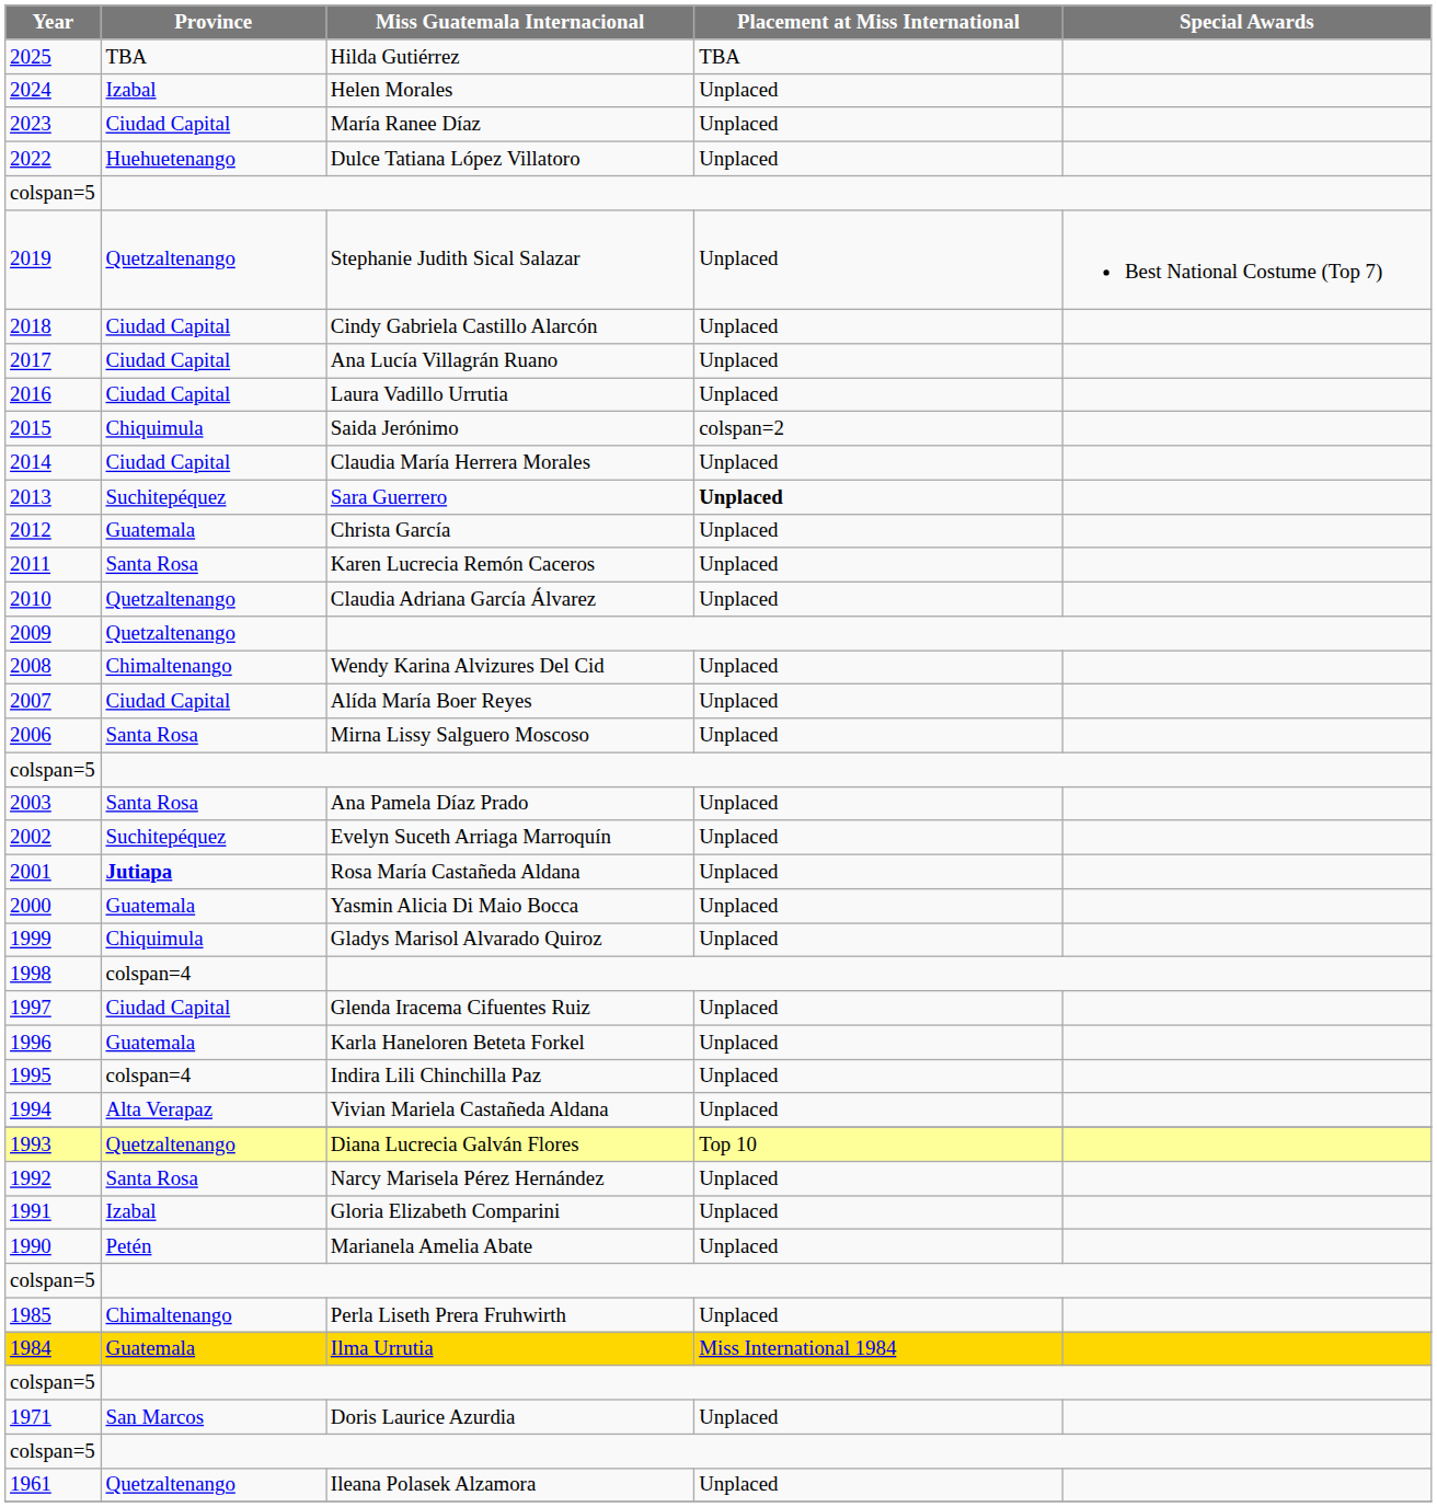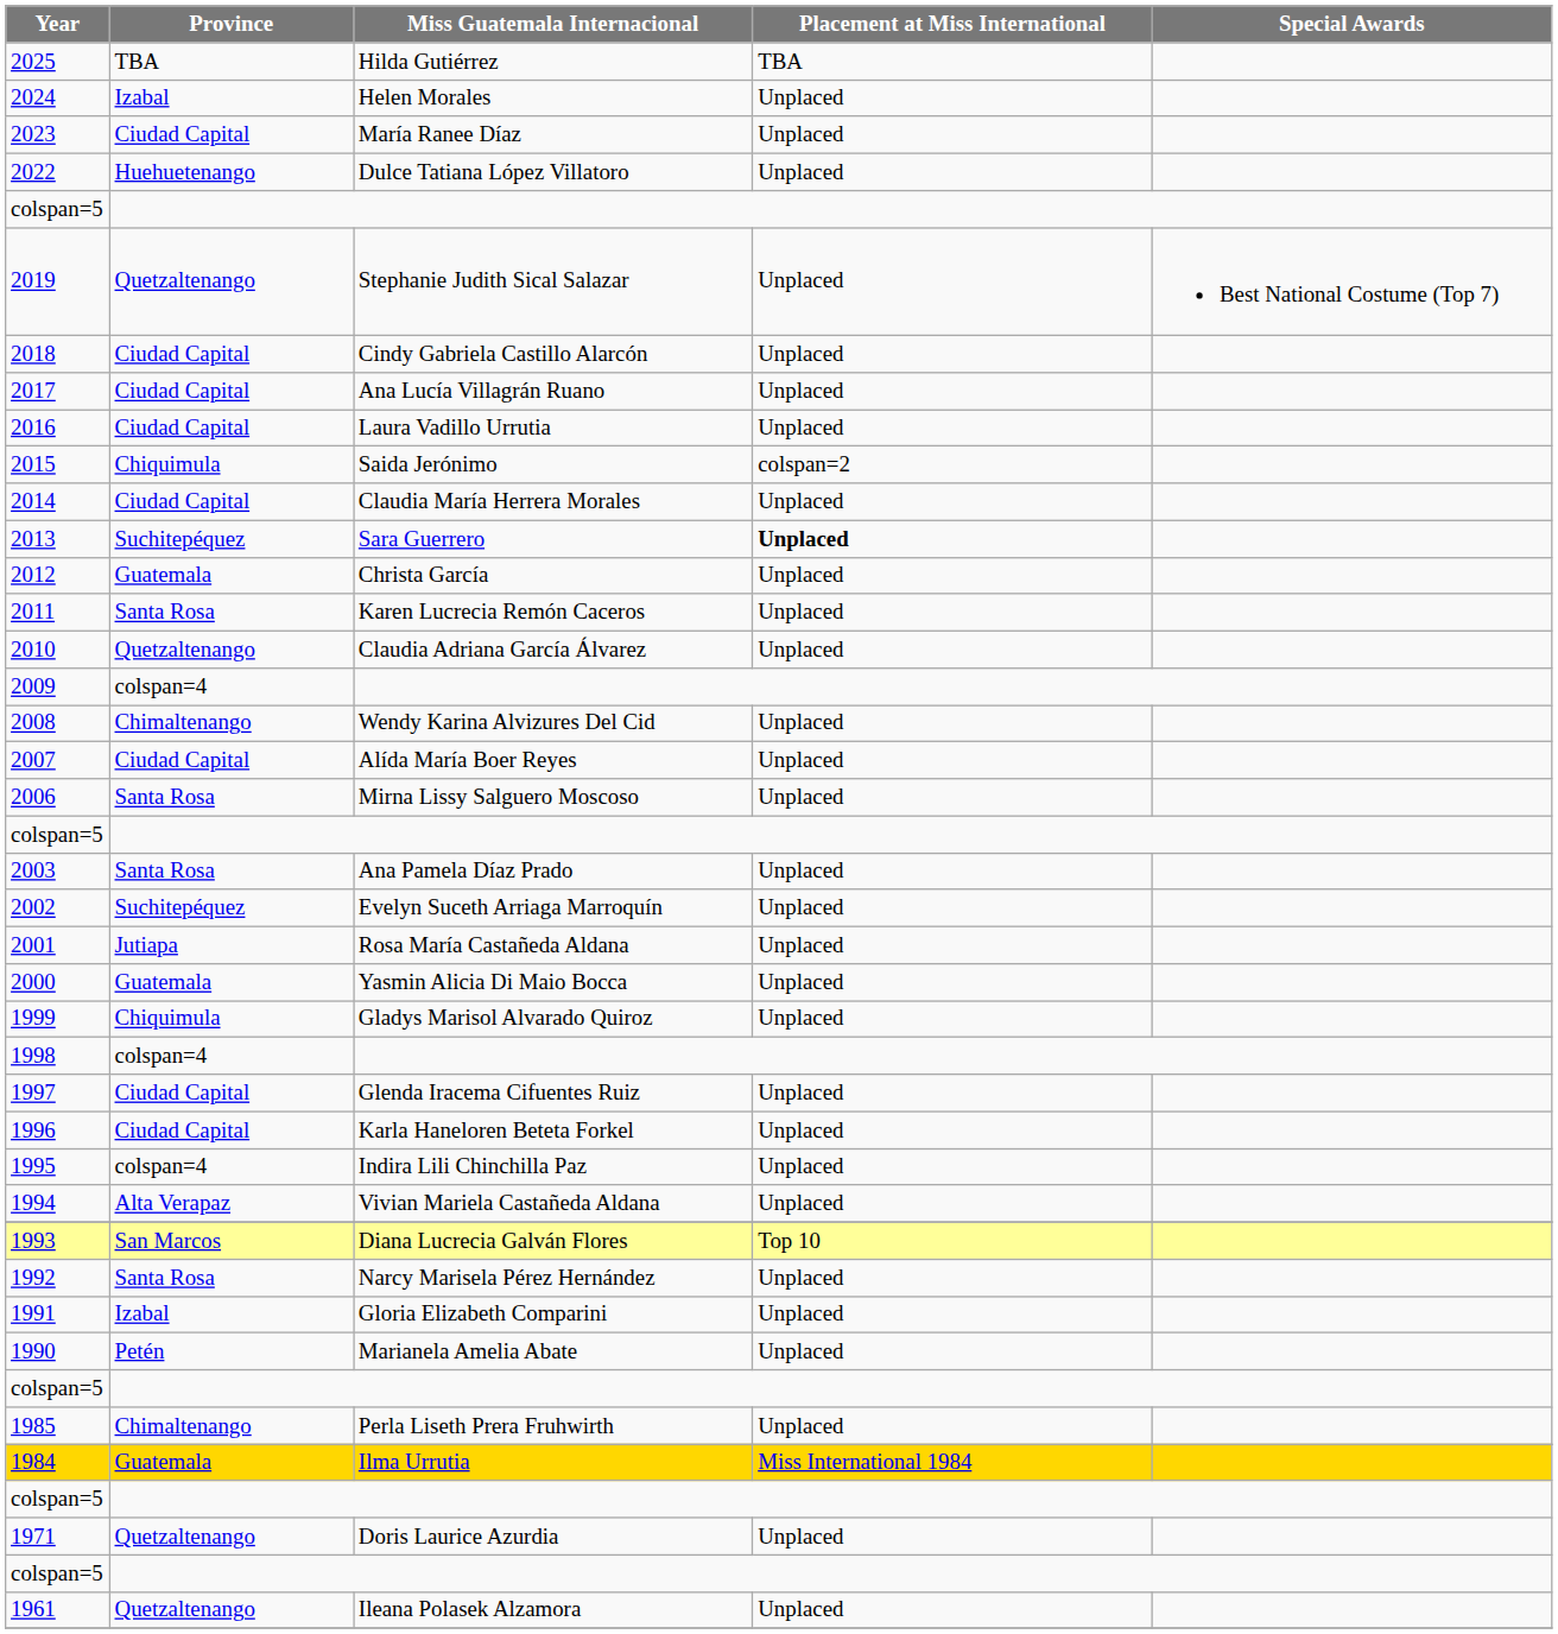2009 | Province: Quetzaltenango -> colspan=4
2001 | Province: bold -> normal
1996 | Province: Guatemala -> Ciudad Capital
1993 | Province: Quetzaltenango -> San Marcos
1971 | Province: San Marcos -> Quetzaltenango
